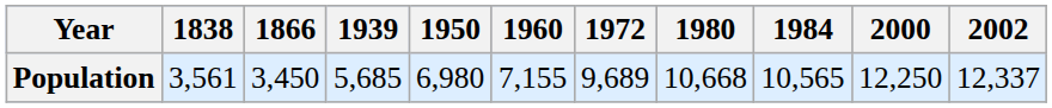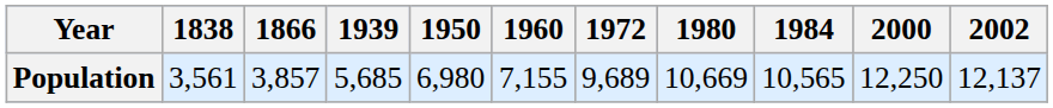Population | 1866: 3,450 -> 3,857
Population | 1980: 10,668 -> 10,669
Population | 2002: 12,337 -> 12,137
